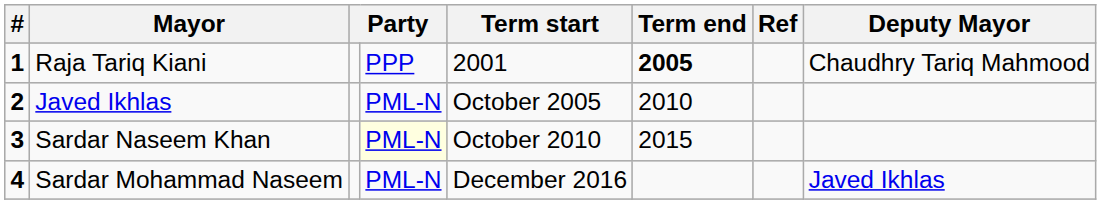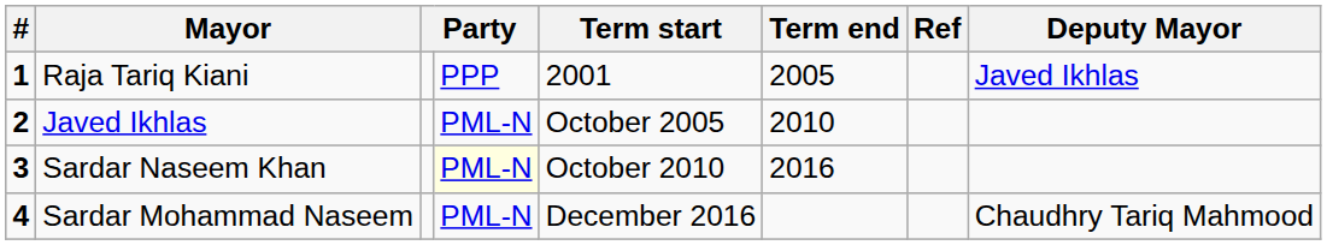Raja Tariq Kiani | Term end: bold -> normal
Raja Tariq Kiani | Deputy Mayor: Chaudhry Tariq Mahmood -> Javed Ikhlas
Sardar Naseem Khan | Term end: 2015 -> 2016
Sardar Mohammad Naseem | Deputy Mayor: Javed Ikhlas -> Chaudhry Tariq Mahmood
